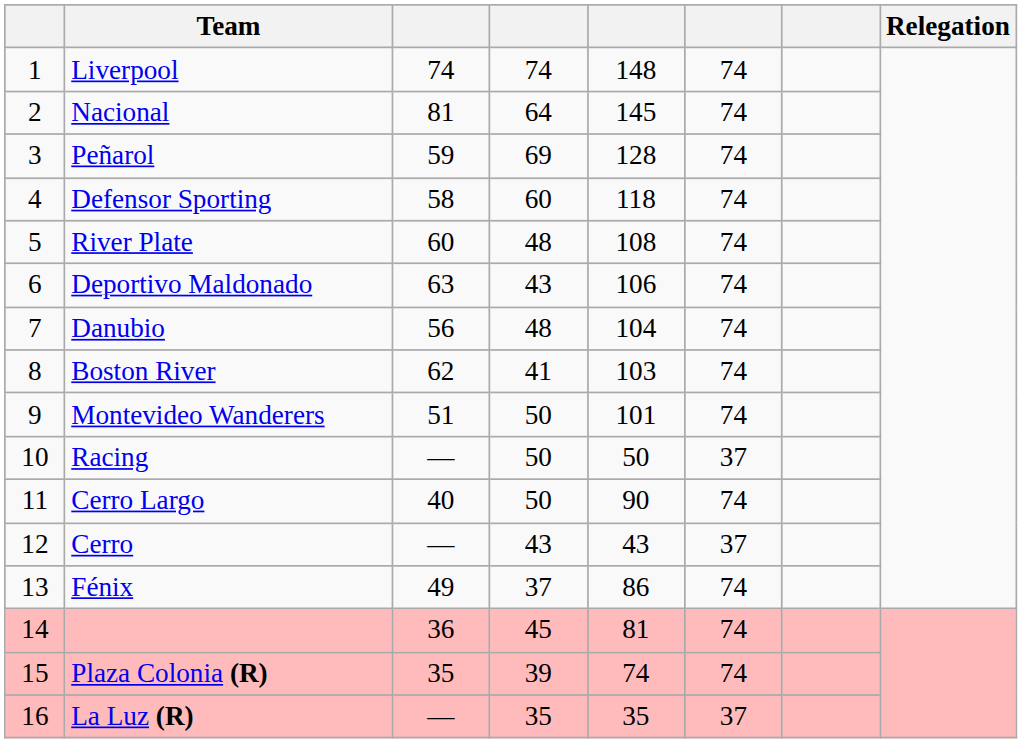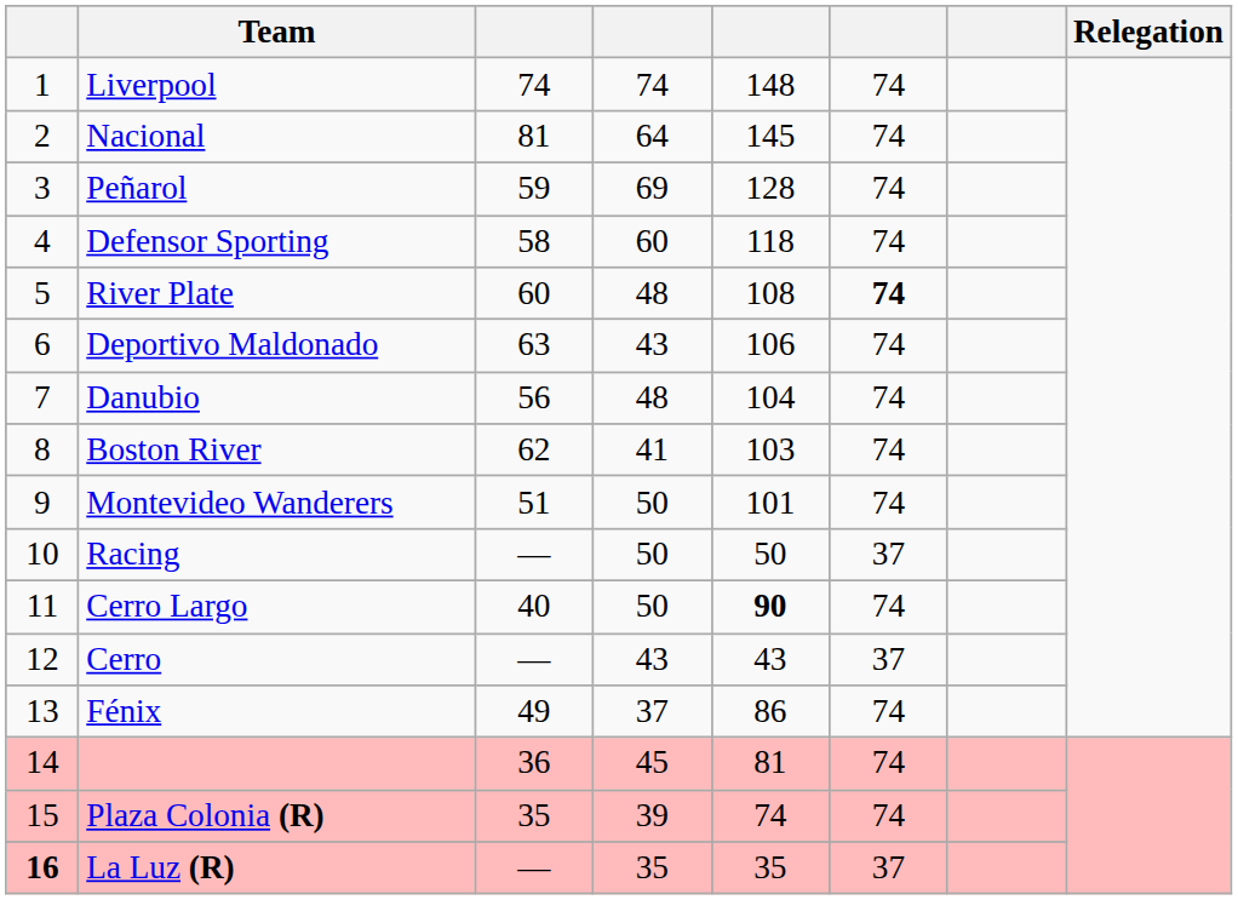River Plate | column 6: normal -> bold
Cerro Largo | column 5: normal -> bold
La Luz (R) | column 1: normal -> bold
